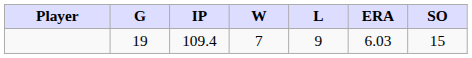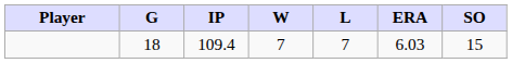row 2 | G: 19 -> 18
row 2 | L: 9 -> 7
